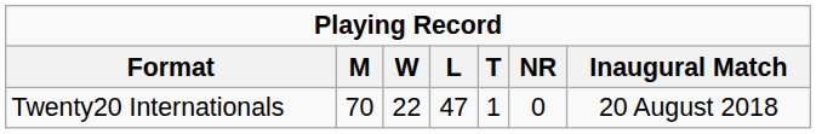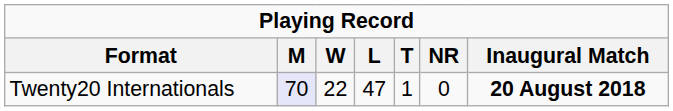Twenty20 Internationals | M: no background -> lavender background
Twenty20 Internationals | Inaugural Match: normal -> bold
